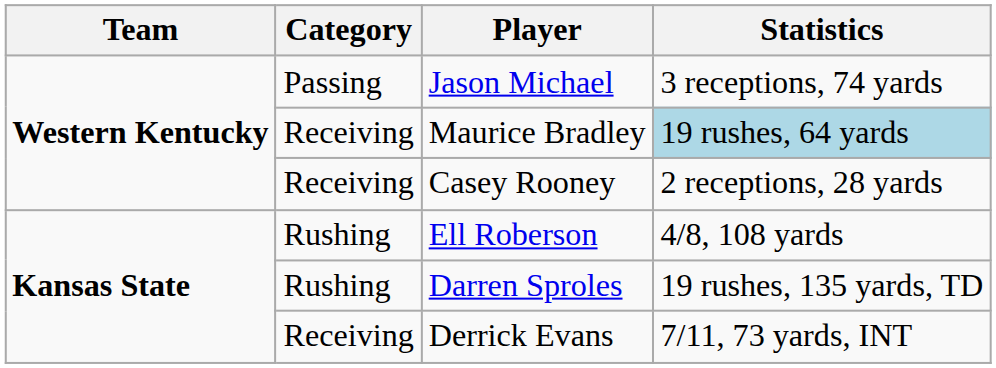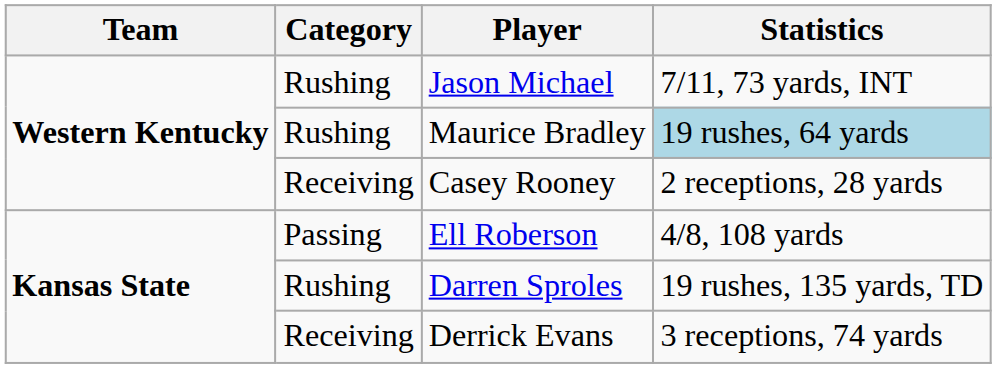Jason Michael | Category: Passing -> Rushing
Jason Michael | Statistics: 3 receptions, 74 yards -> 7/11, 73 yards, INT
Maurice Bradley | Category: Receiving -> Rushing
Ell Roberson | Category: Rushing -> Passing
Derrick Evans | Statistics: 7/11, 73 yards, INT -> 3 receptions, 74 yards
